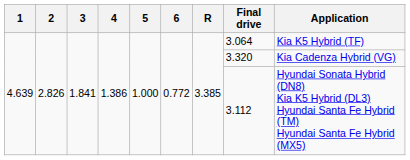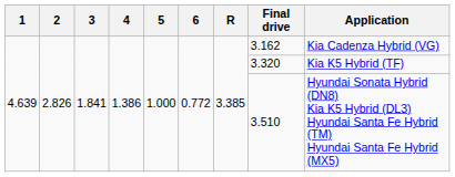row 2 | Final drive: 3.064 -> 3.162
row 2 | Application: Kia K5 Hybrid (TF) -> Kia Cadenza Hybrid (VG)
row 3 | Application: Kia Cadenza Hybrid (VG) -> Kia K5 Hybrid (TF)
row 4 | Final drive: 3.112 -> 3.510
